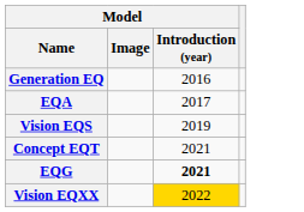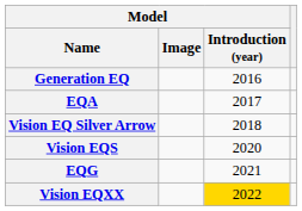+ row: Vision EQ Silver Arrow | 2018
Vision EQS | Model / Introduction (year): 2019 -> 2020
- row: Concept EQT | 2021
EQG | Model / Introduction (year): bold -> normal
